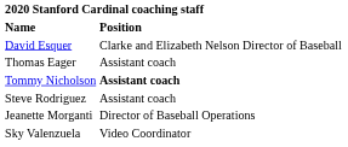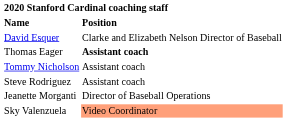Thomas Eager | Position: normal -> bold
Tommy Nicholson | Position: bold -> normal
Sky Valenzuela | Position: no background -> lightsalmon background
